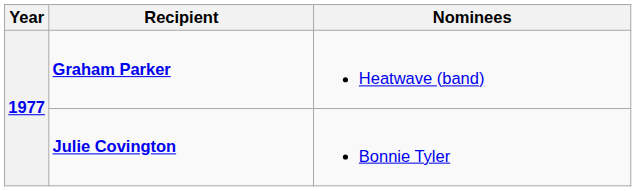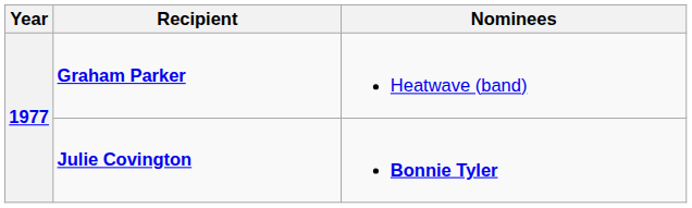Julie Covington | Nominees: normal -> bold
